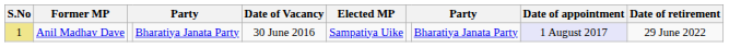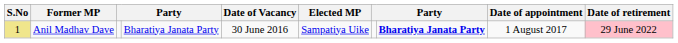Anil Madhav Dave | column 8: normal -> bold
Anil Madhav Dave | Date of appointment: lavender background -> no background
Anil Madhav Dave | Date of retirement: no background -> pink background
